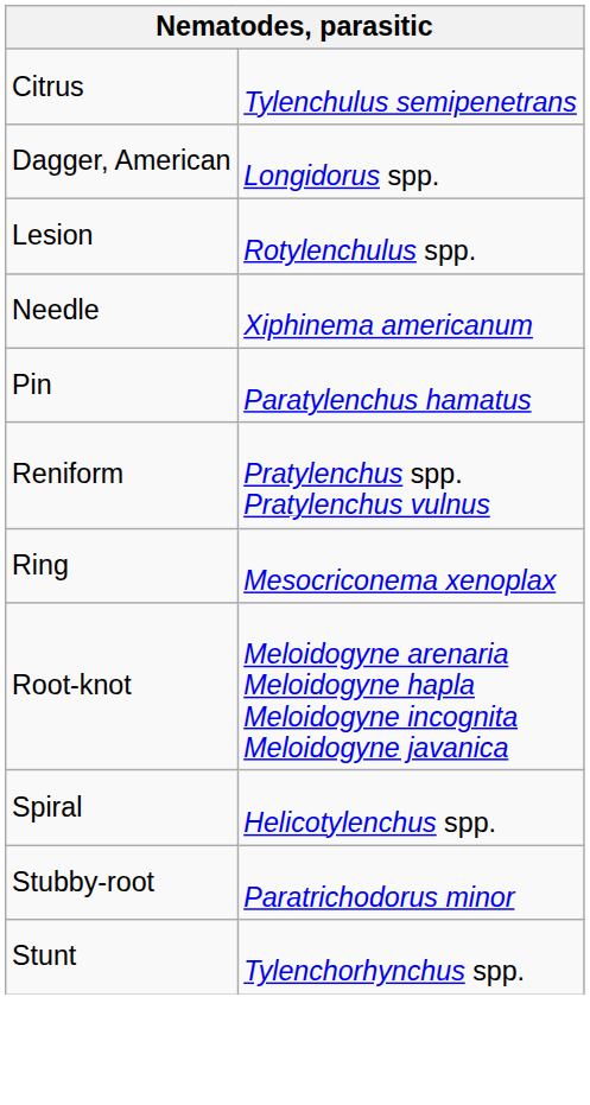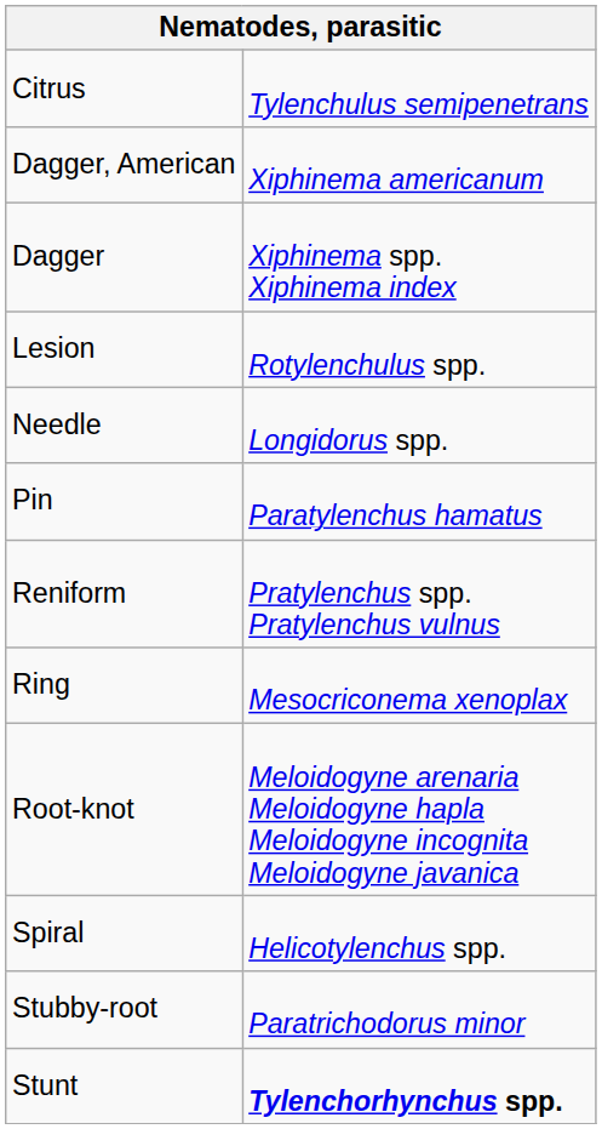Dagger, American | column 2: Longidorus spp. -> Xiphinema americanum
+ row: Dagger | Xiphinema spp. Xiphinema index
Needle | column 2: Xiphinema americanum -> Longidorus spp.
Stunt | column 2: normal -> bold
